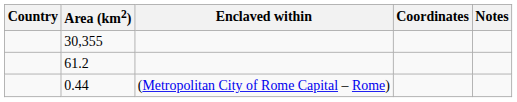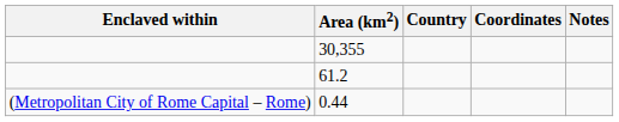columns swapped: Country <-> Enclaved within
